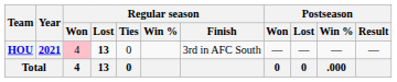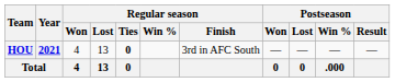HOU | Regular season / Won: pink background -> no background
HOU | Regular season / Lost: bold -> normal
HOU | Regular season / Ties: normal -> bold
